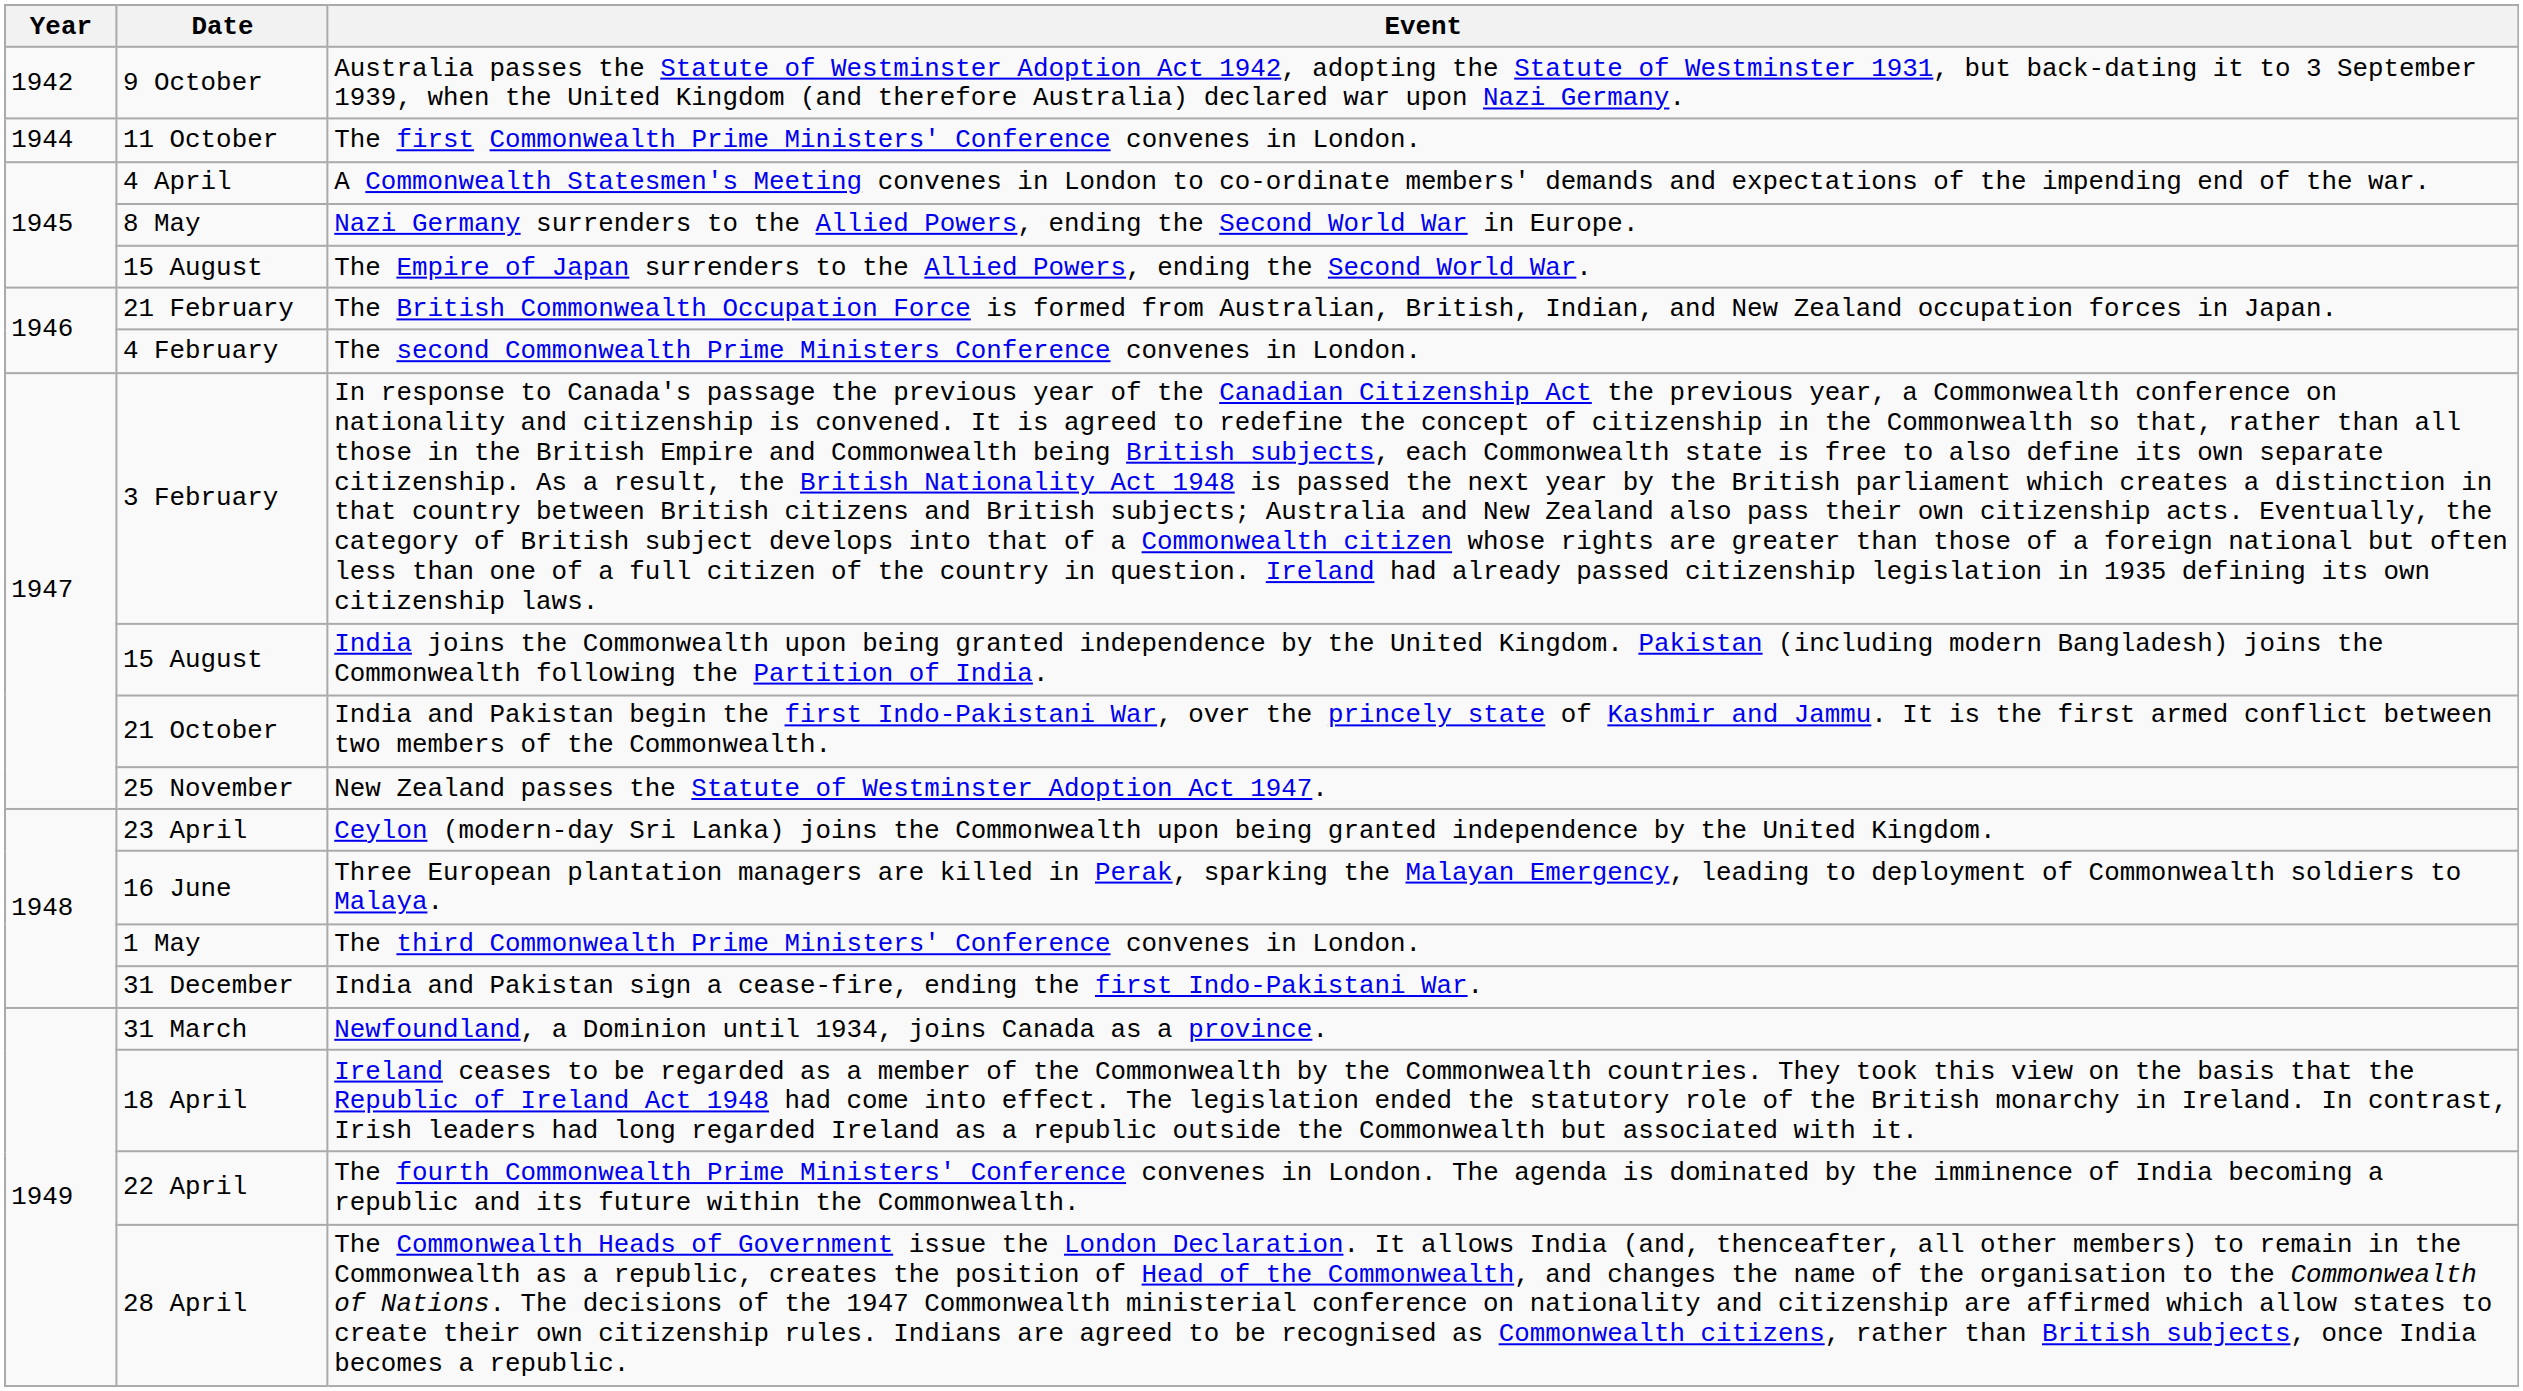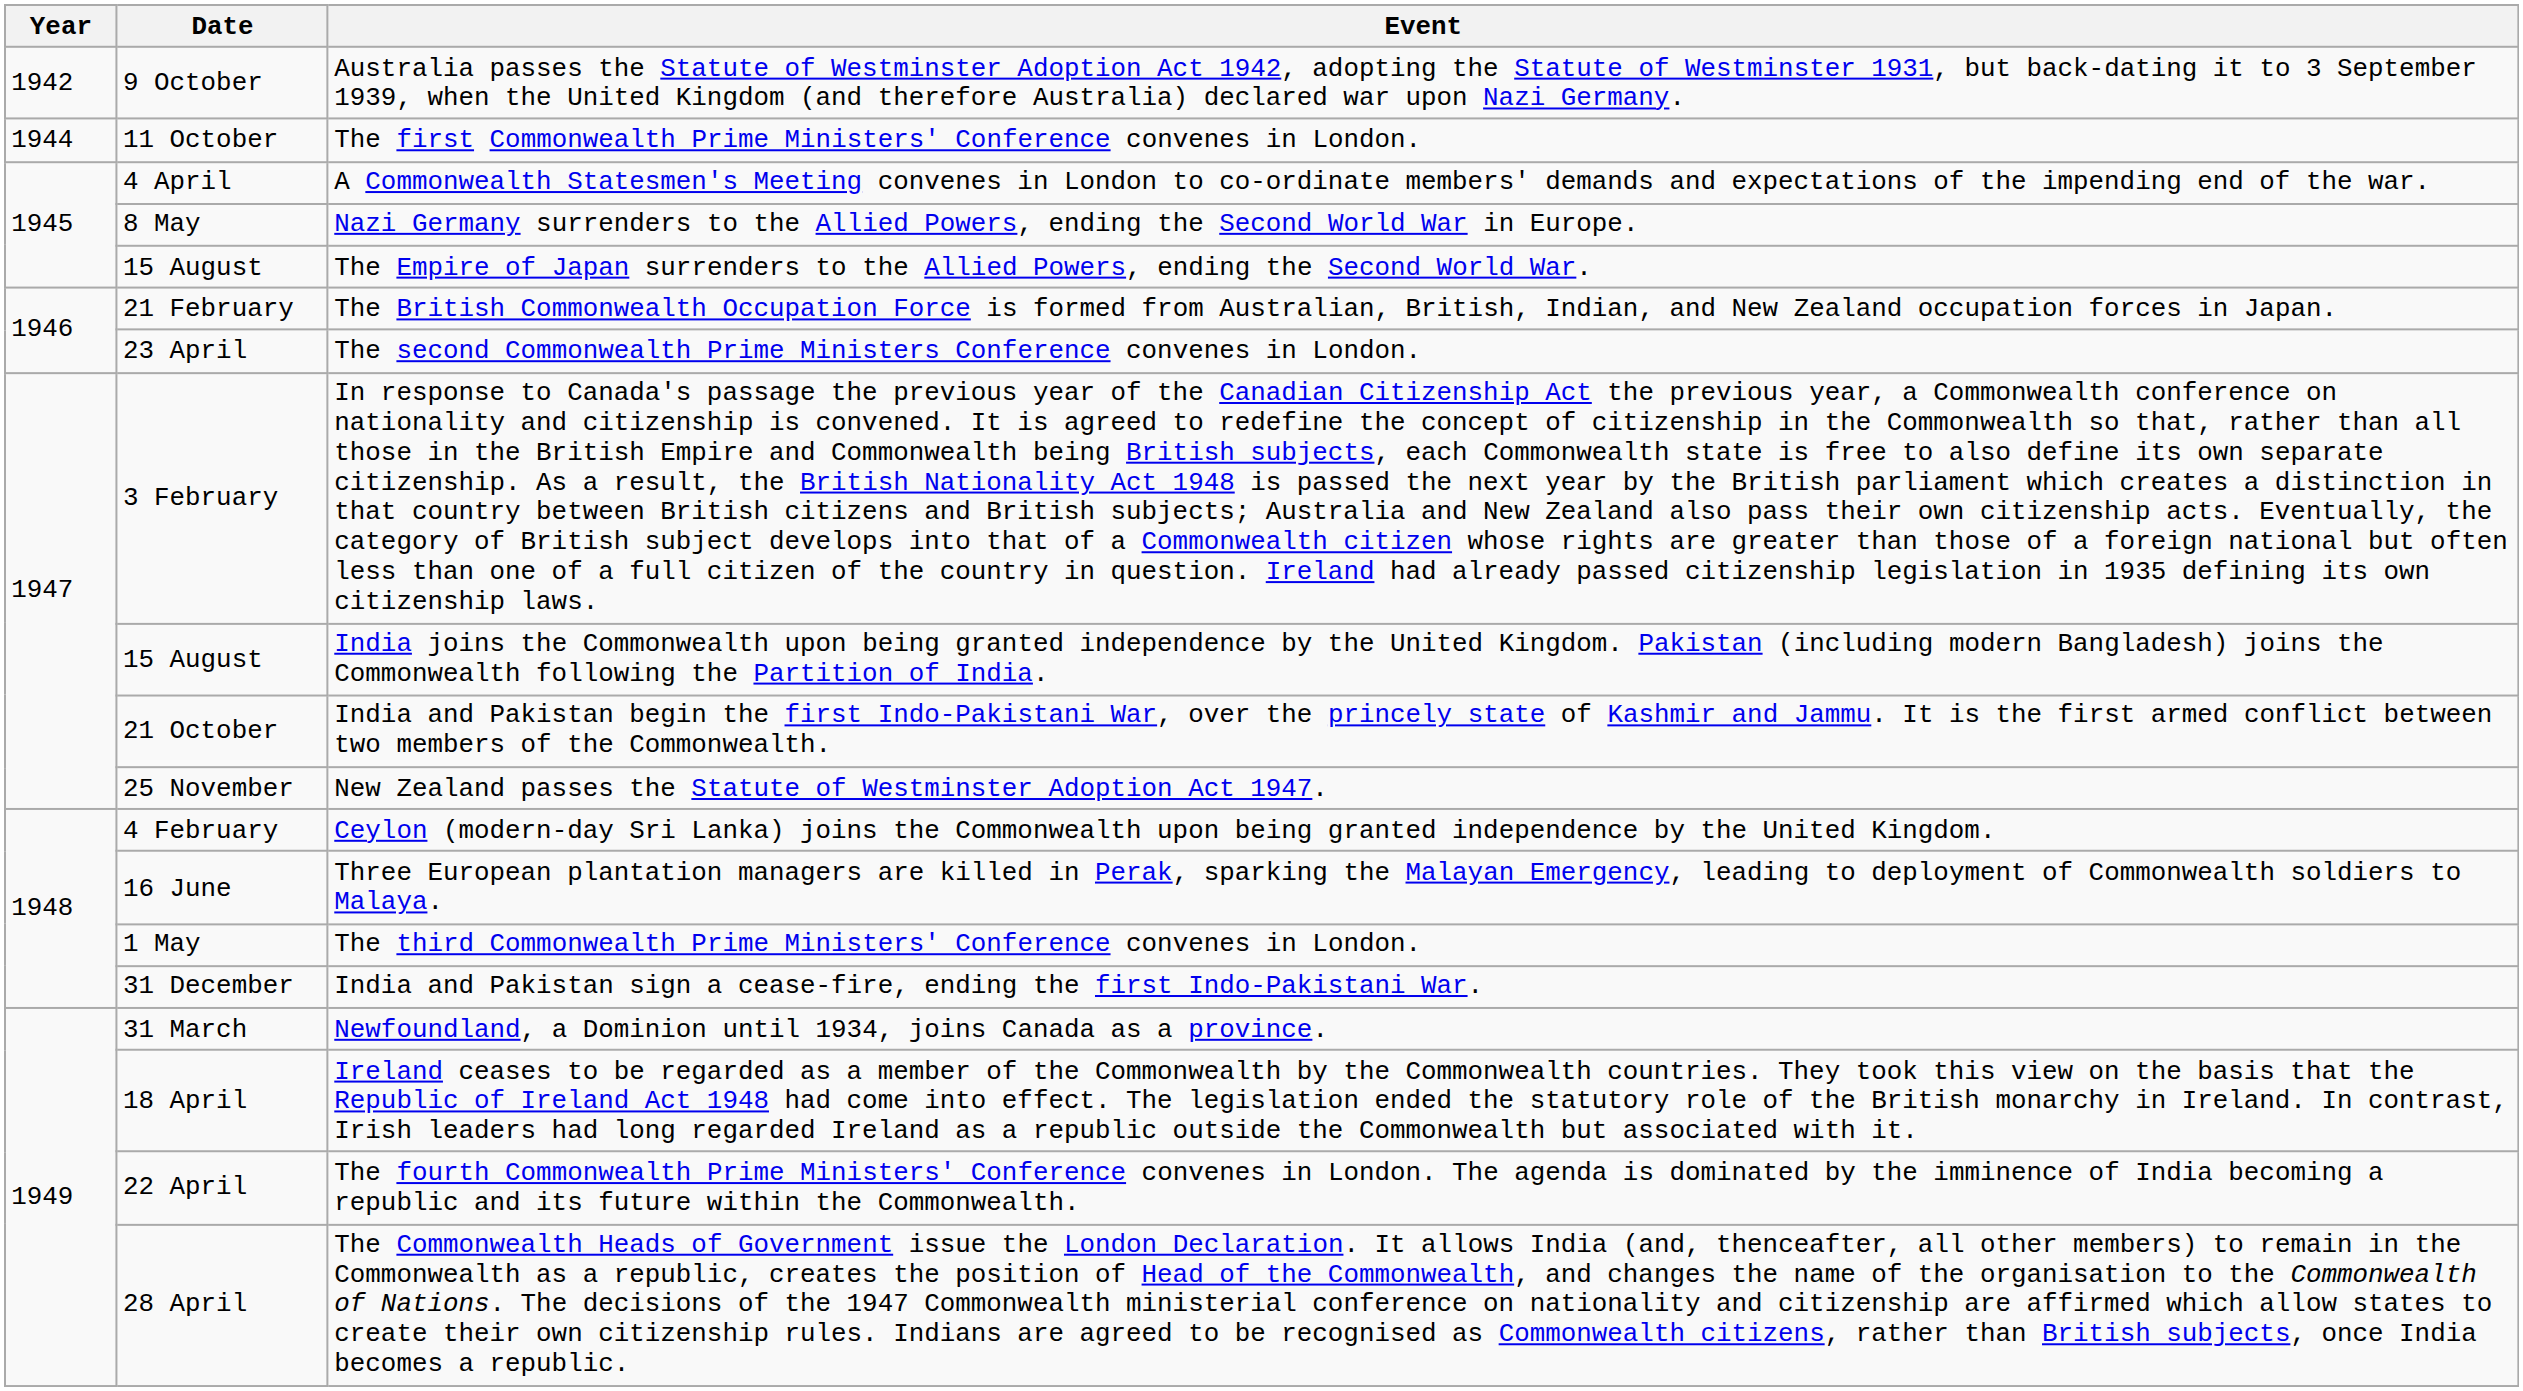row 8 | Date: 4 February -> 23 April
row 13 | Date: 23 April -> 4 February
